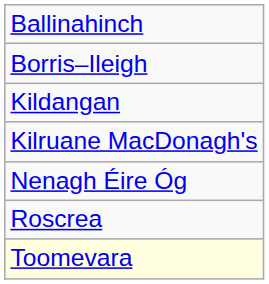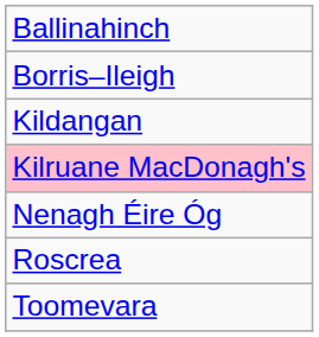row 4 | column 1: no background -> pink background
row 7 | column 1: lightyellow background -> no background
